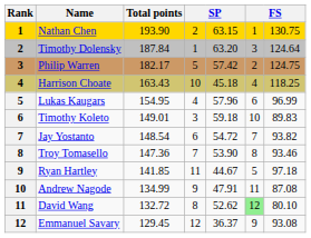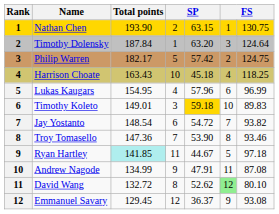Timothy Koleto | column 5: no background -> gold background
Ryan Hartley | Total points: no background -> paleturquoise background
